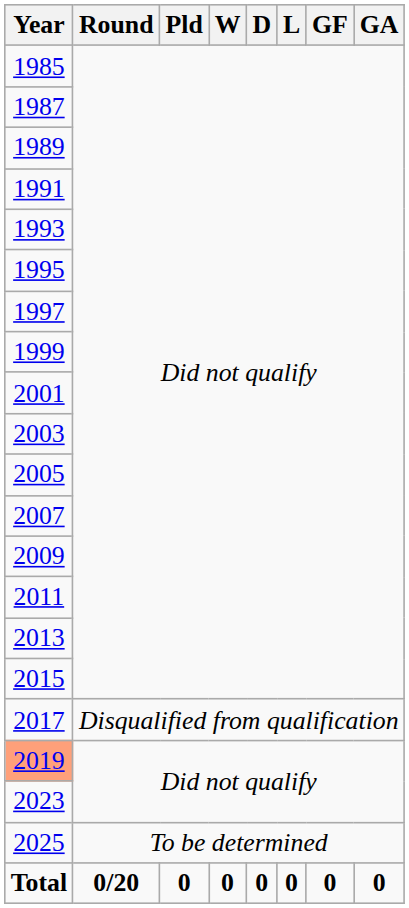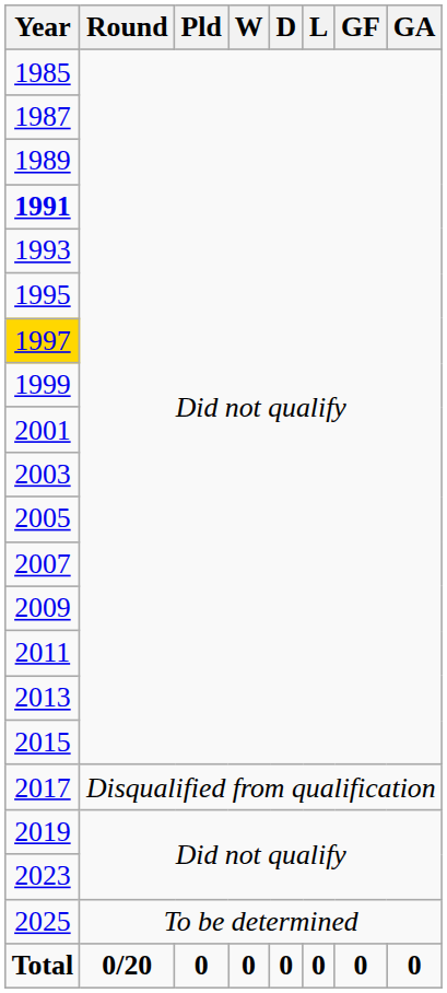1991 | Year: normal -> bold
1997 | Year: no background -> gold background
2019 | Year: lightsalmon background -> no background
